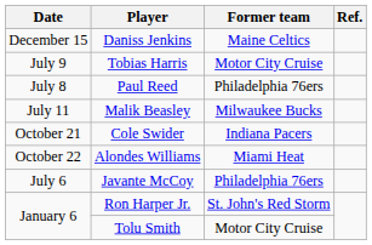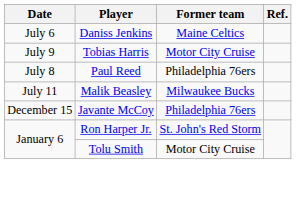Daniss Jenkins | Date: December 15 -> July 6
- row: October 21 | Cole Swider | Indiana Pacers
- row: October 22 | Alondes Williams | Miami Heat
Javante McCoy | Date: July 6 -> December 15
